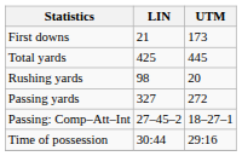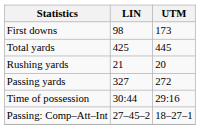First downs | LIN: 21 -> 98
Rushing yards | LIN: 98 -> 21
rows swapped: Passing: Comp–Att–Int <-> Time of possession
